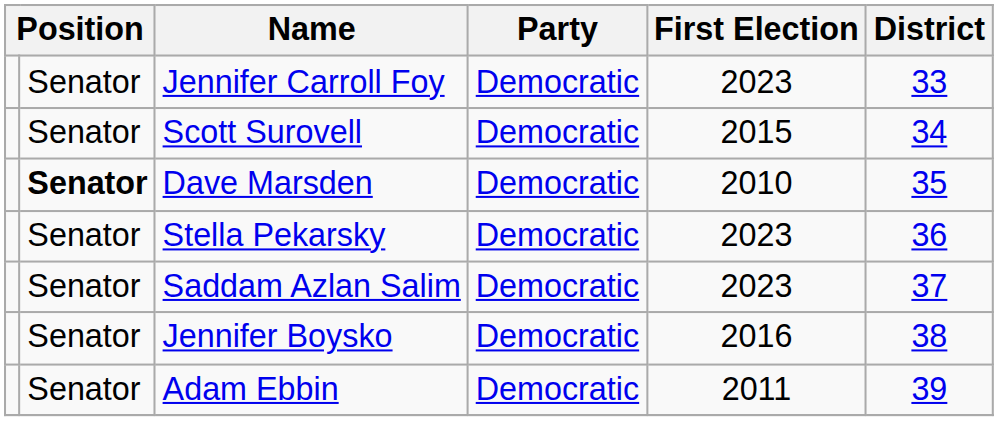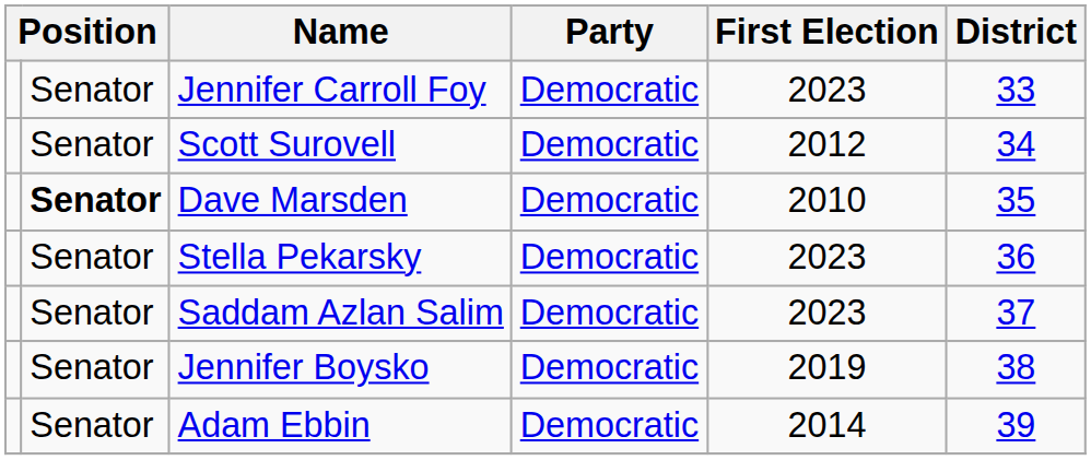Scott Surovell | First Election: 2015 -> 2012
Jennifer Boysko | First Election: 2016 -> 2019
Adam Ebbin | First Election: 2011 -> 2014
